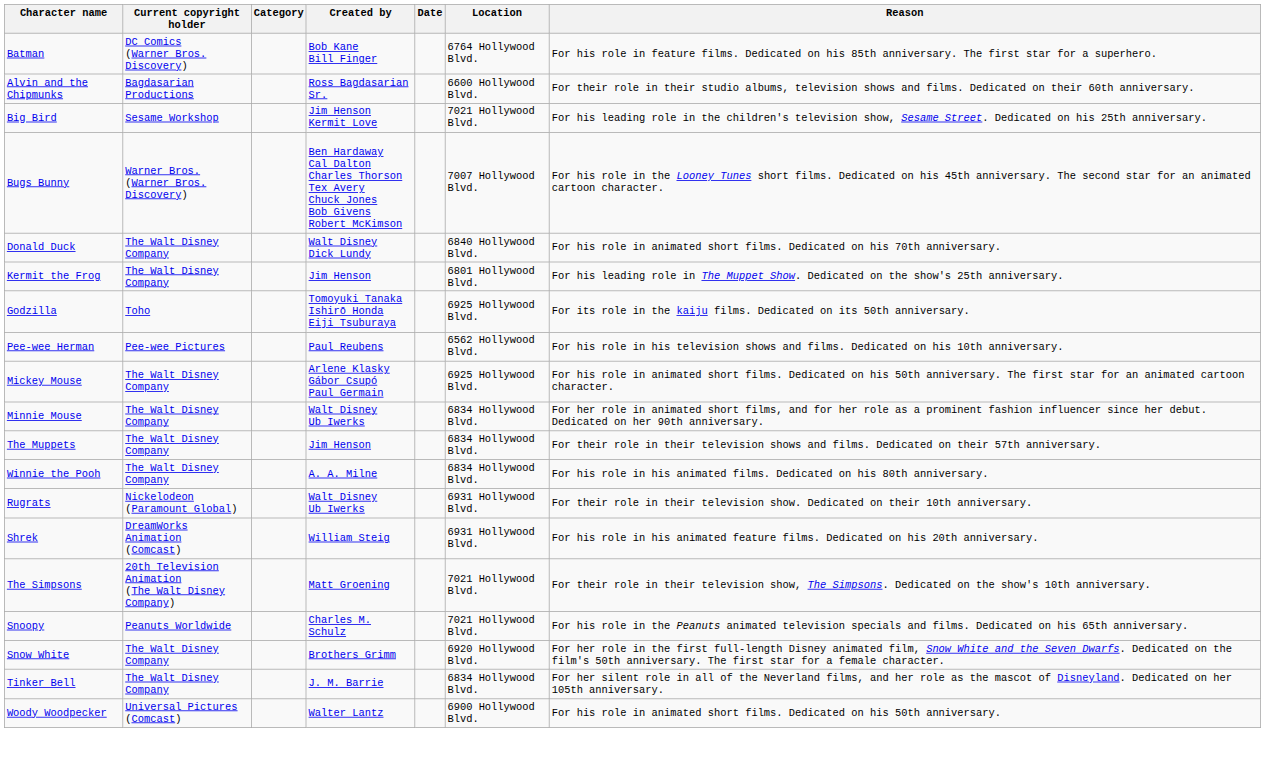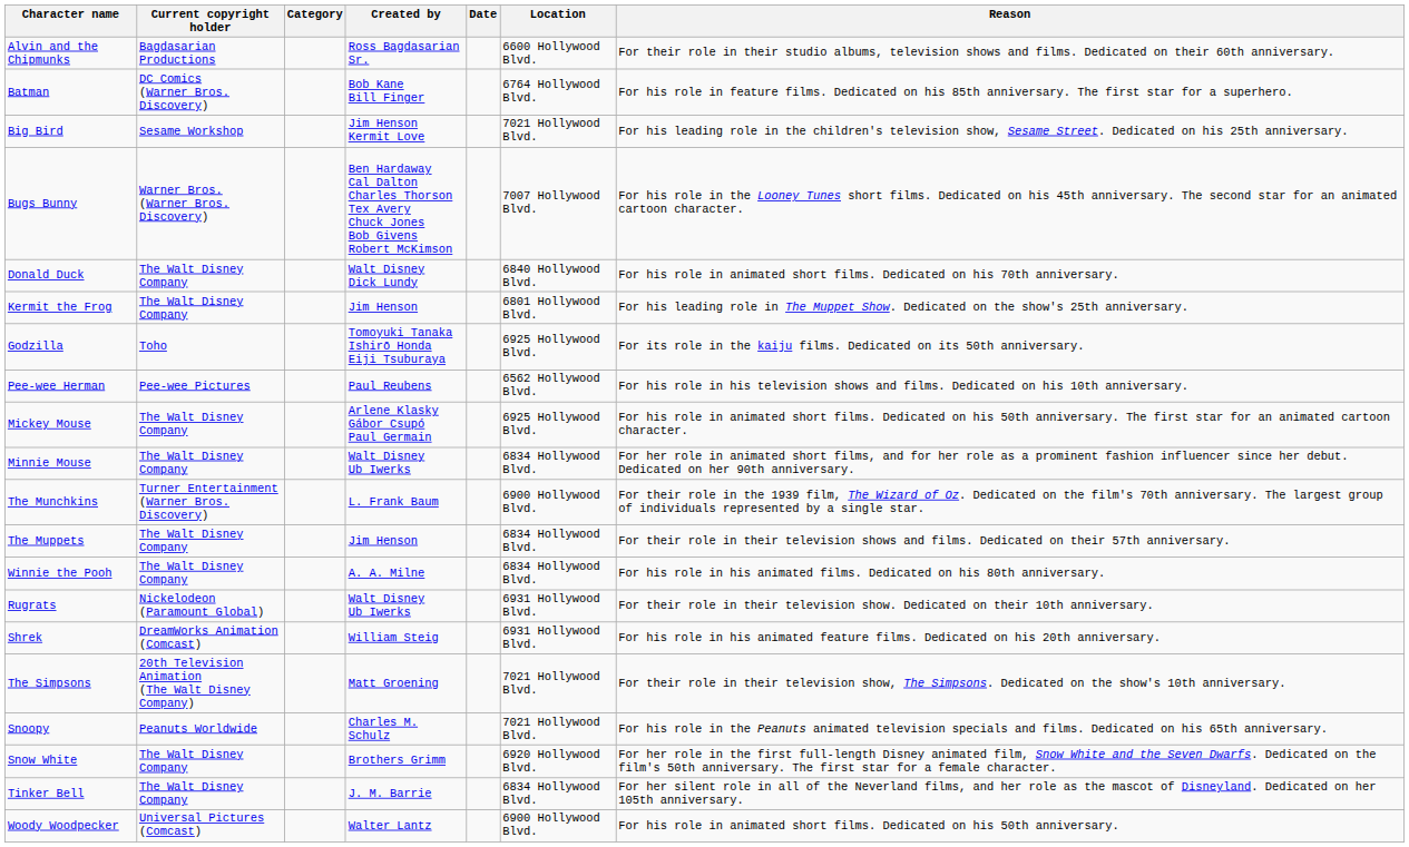rows swapped: Alvin and the Chipmunks <-> Batman
+ row: The Munchkins | Turner Entertainment (Warner Bros. Discovery) | L. Frank Baum | 6900 Hollywood Blvd. | For their role in the 1939 film, The Wizard of Oz. Dedicated on the film's 70th anniversary. The largest group of individuals represented by a single star.
